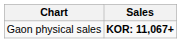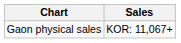Gaon physical sales | Sales: bold -> normal
